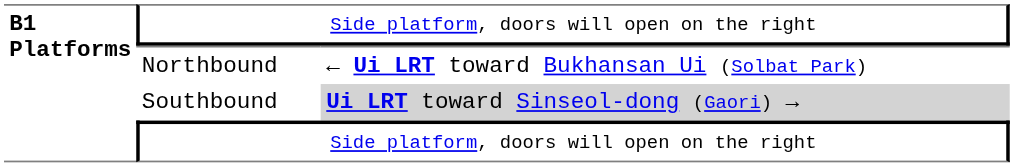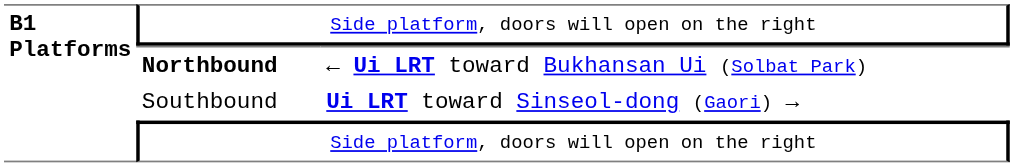Northbound | column 2: normal -> bold
Southbound | column 3: lightgrey background -> no background
